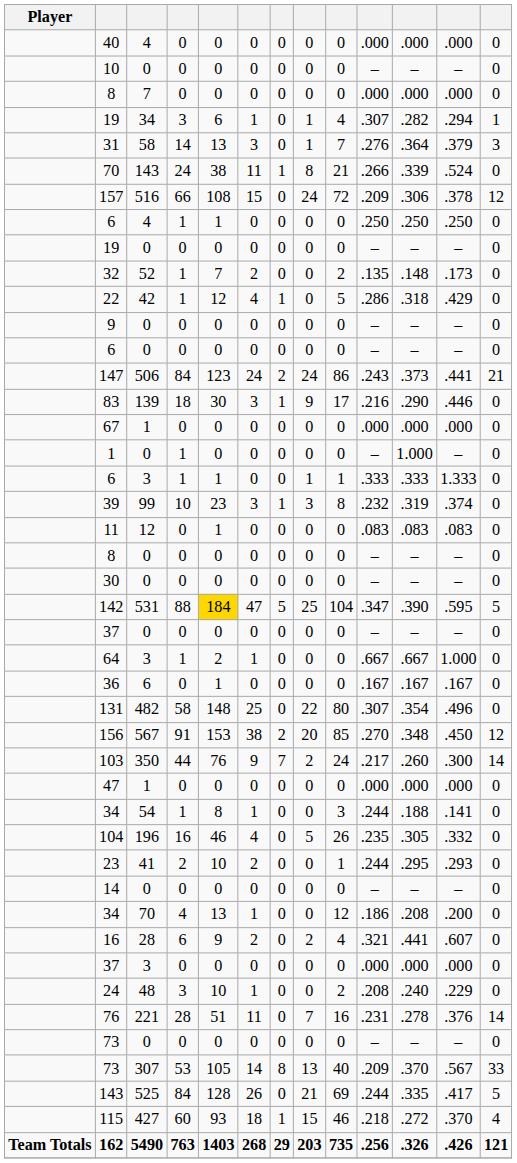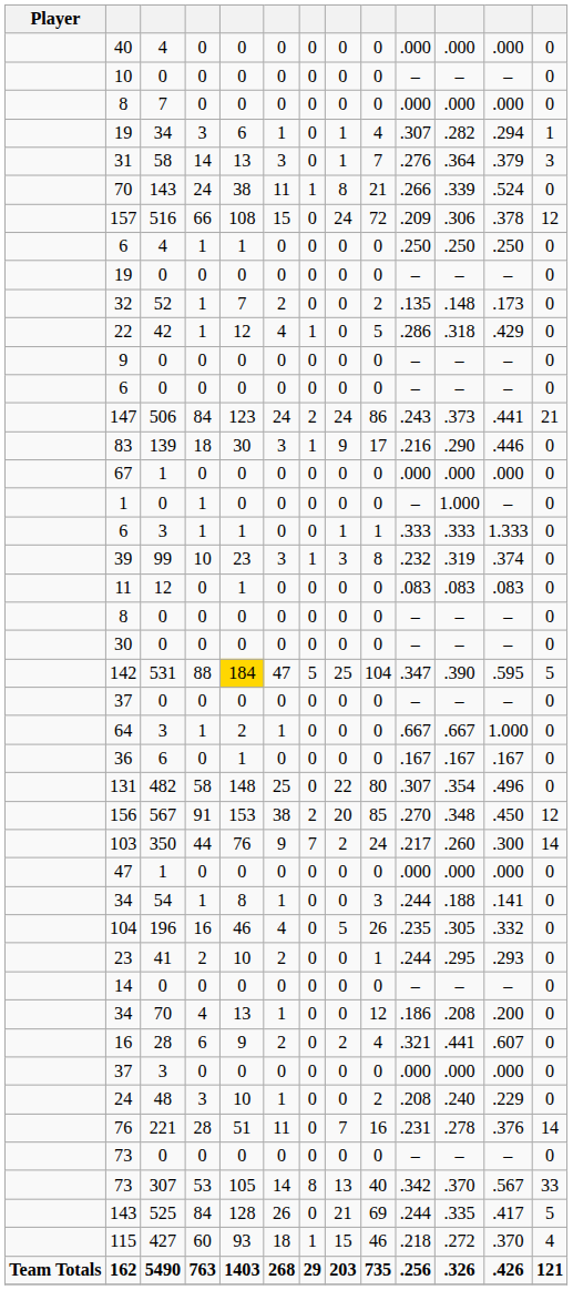73 / 307 | column 10: .209 -> .342
